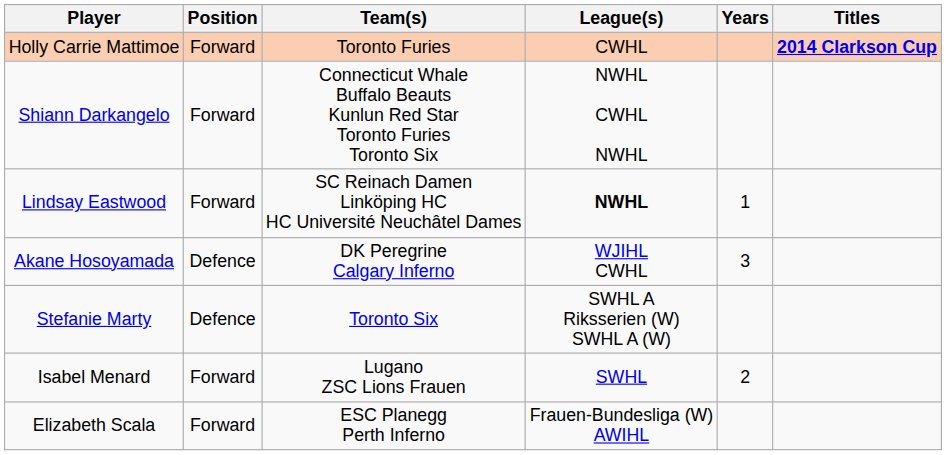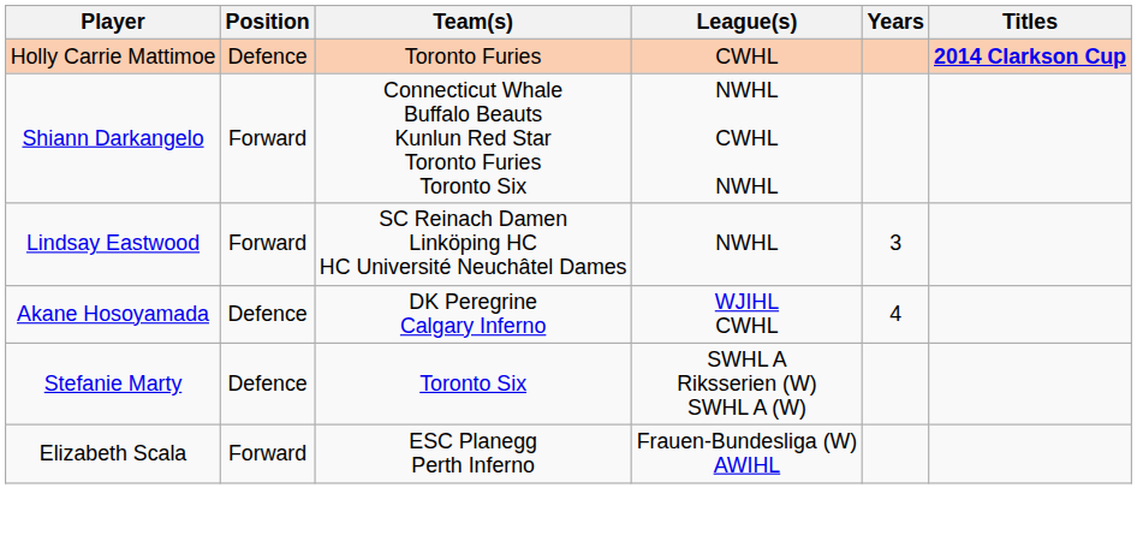Holly Carrie Mattimoe | Position: Forward -> Defence
Lindsay Eastwood | League(s): bold -> normal
Lindsay Eastwood | Years: 1 -> 3
Akane Hosoyamada | Years: 3 -> 4
- row: Isabel Menard | Forward | Lugano ZSC Lions Frauen | SWHL | 2
